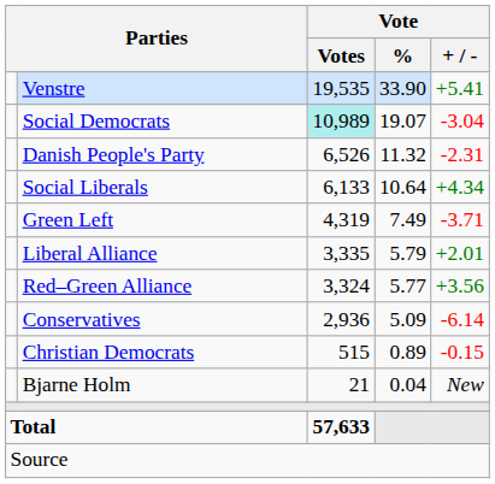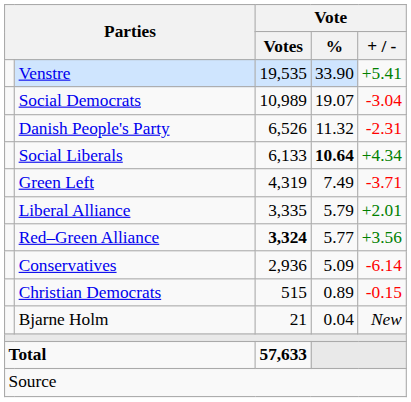Social Democrats | Vote / Votes: paleturquoise background -> no background
Social Liberals | Vote / %: normal -> bold
Red–Green Alliance | Vote / Votes: normal -> bold
